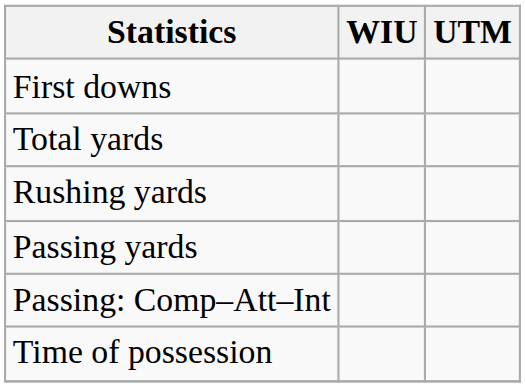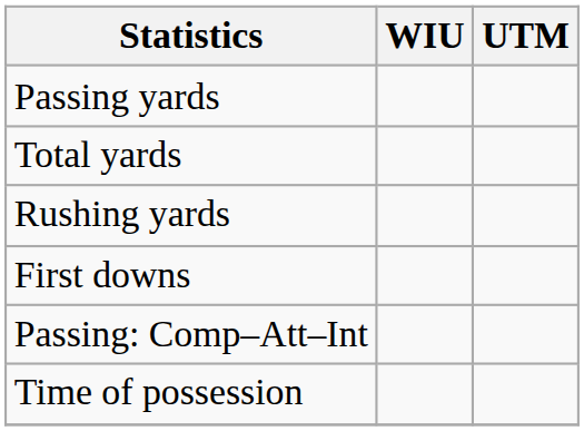rows swapped: First downs <-> Passing yards
